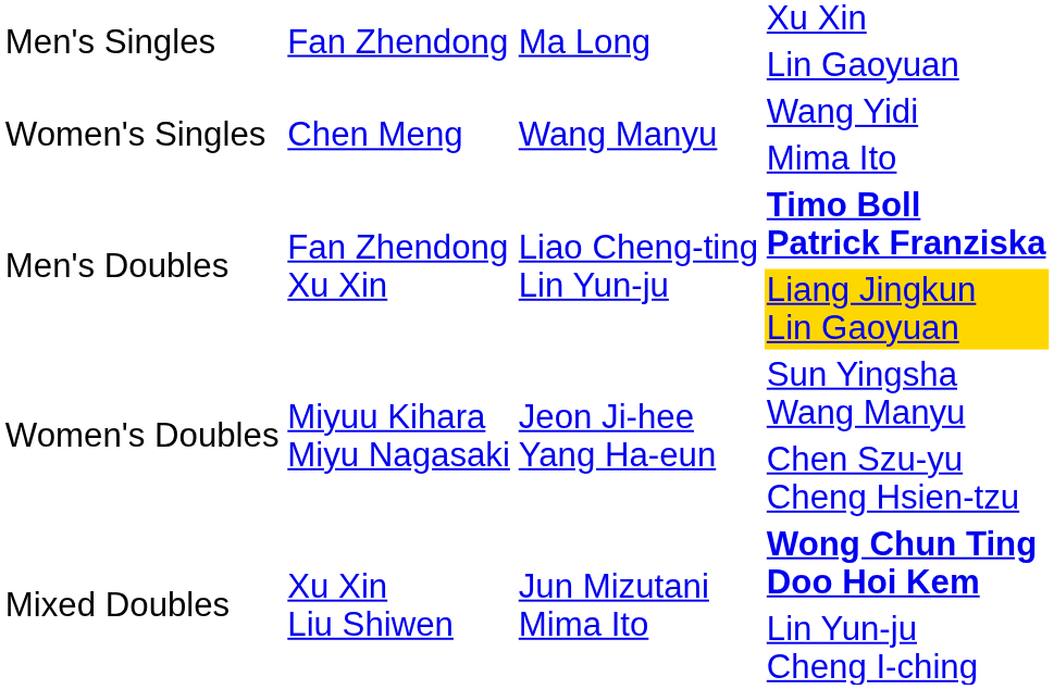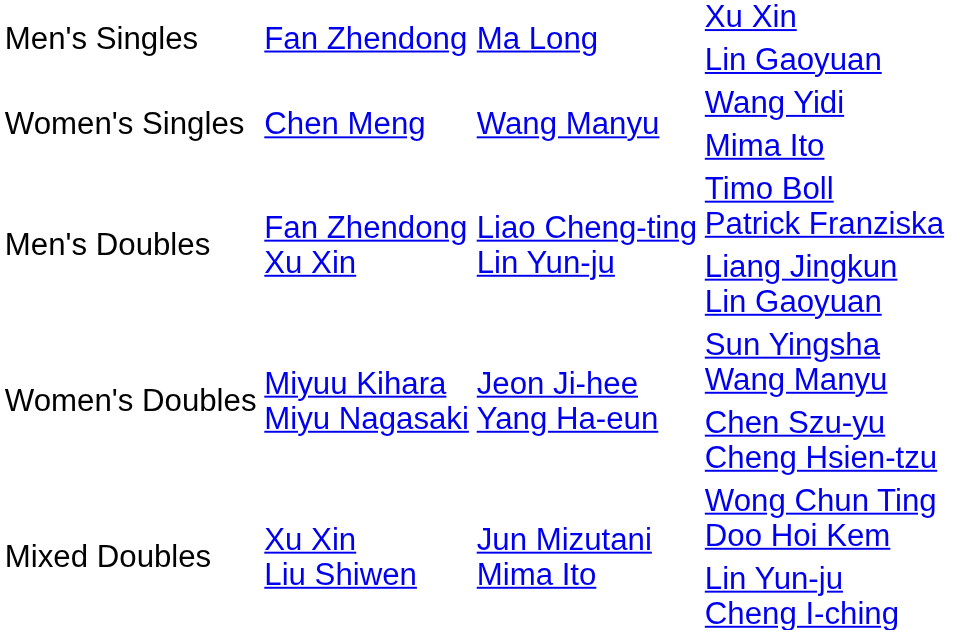Timo Boll Patrick Franziska | column 4: bold -> normal
Liang Jingkun Lin Gaoyuan | column 4: gold background -> no background
Wong Chun Ting Doo Hoi Kem | column 4: bold -> normal
